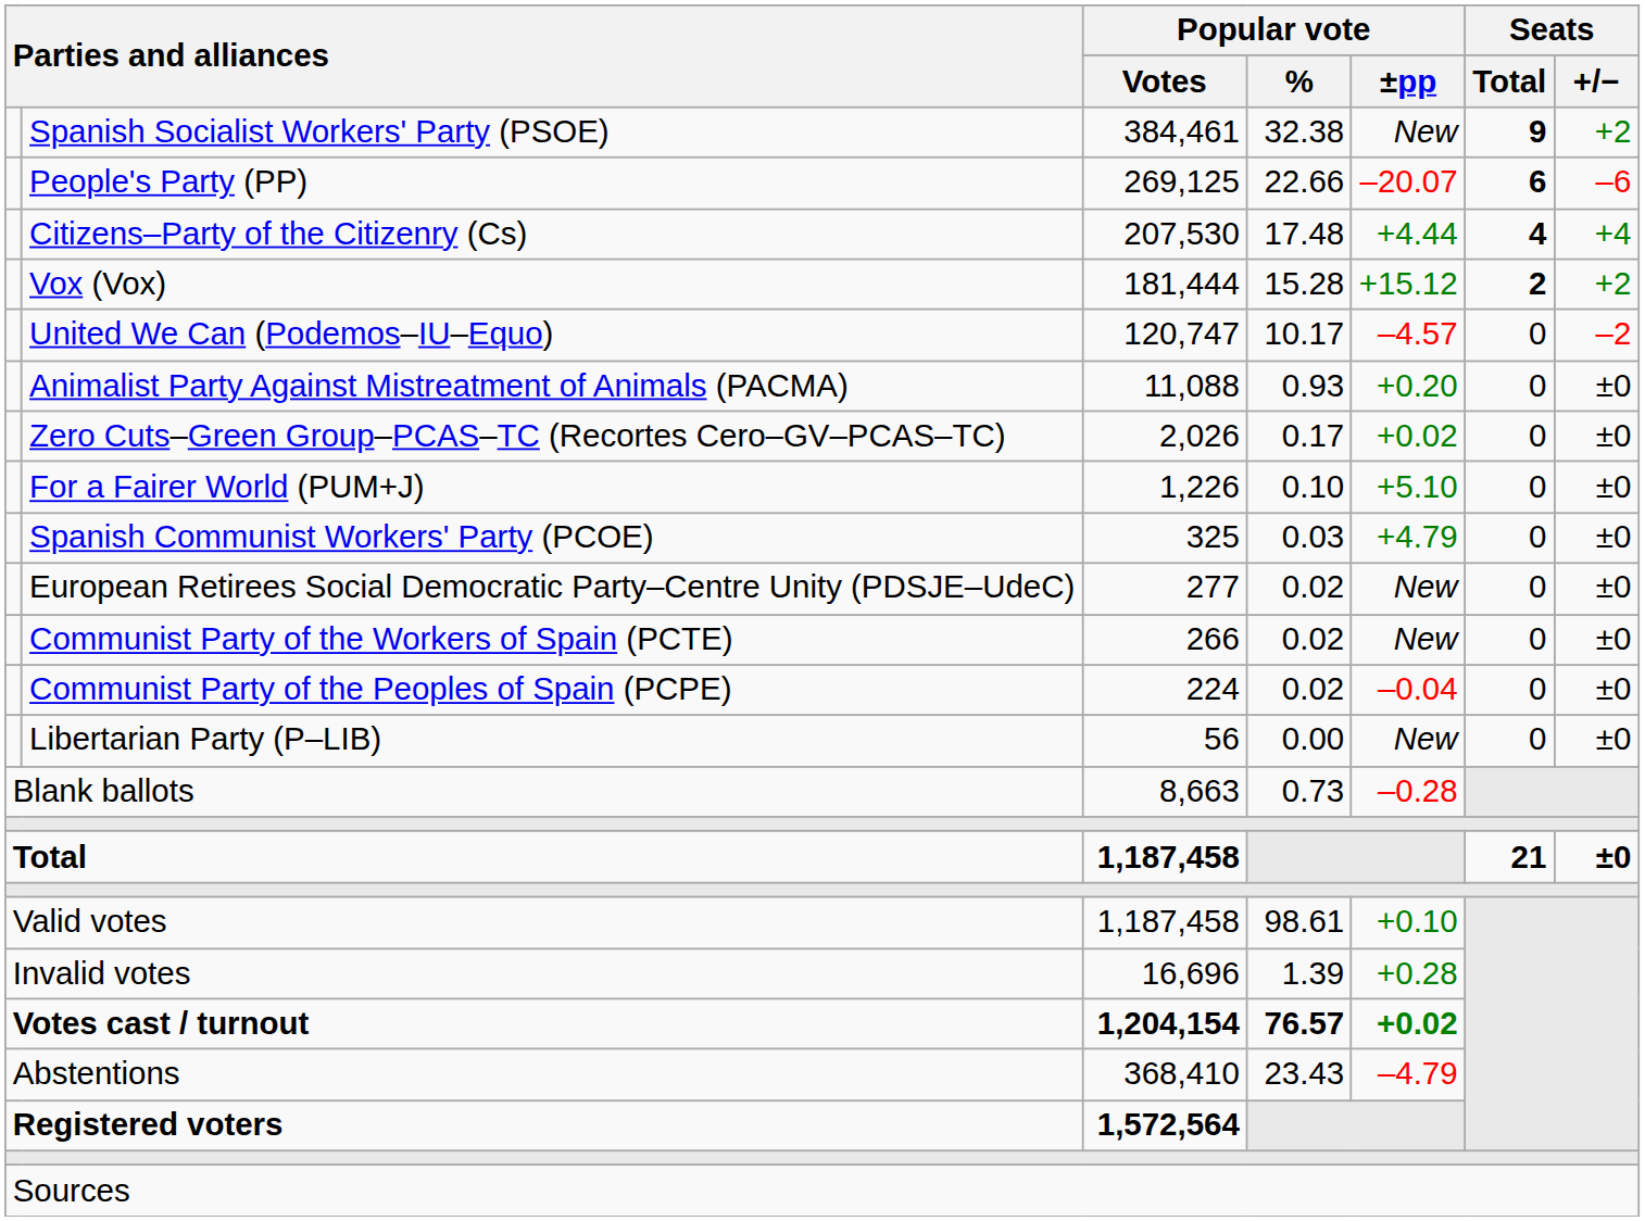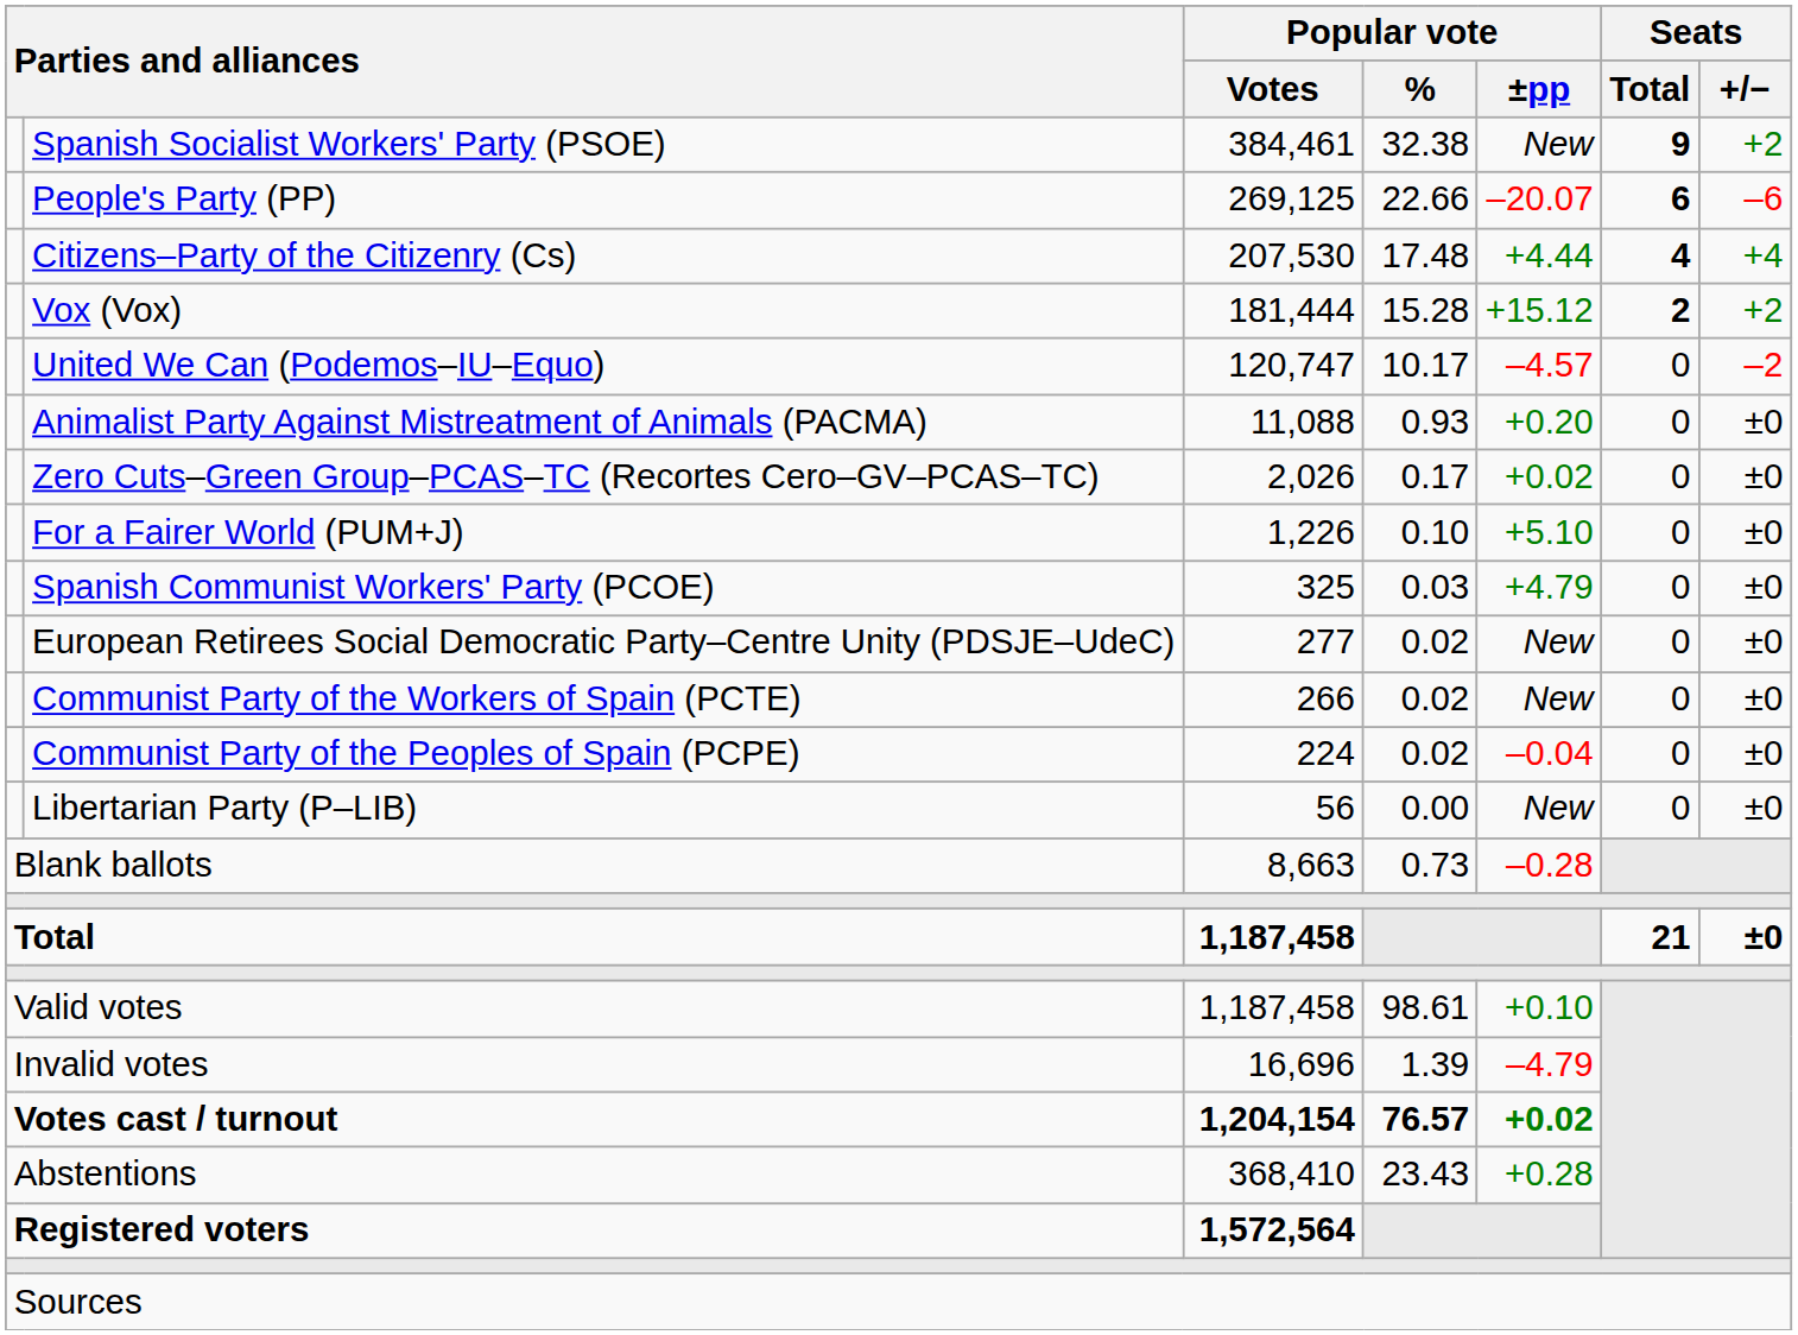Invalid votes | Popular vote / ±pp: +0.28 -> –4.79
Abstentions | Popular vote / ±pp: –4.79 -> +0.28
